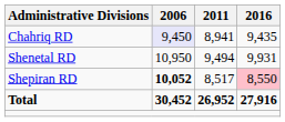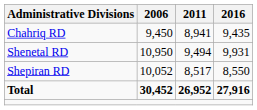Chahriq RD | 2006: lavender background -> no background
Shepiran RD | 2006: bold -> normal
Shepiran RD | 2016: pink background -> no background
